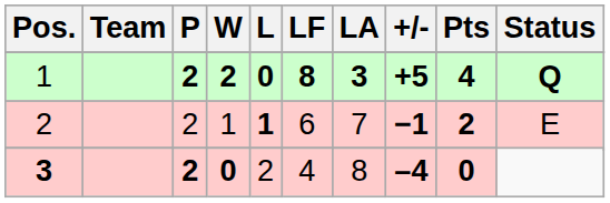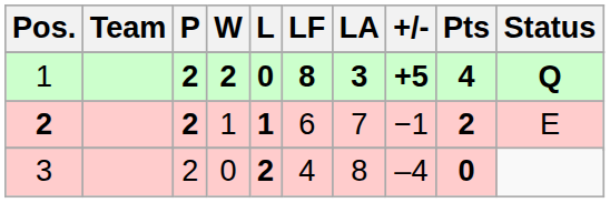row 3 | Pos.: normal -> bold
row 3 | P: normal -> bold
row 3 | +/-: bold -> normal
row 4 | Pos.: bold -> normal
row 4 | P: bold -> normal
row 4 | W: bold -> normal
row 4 | L: normal -> bold
row 4 | +/-: bold -> normal
